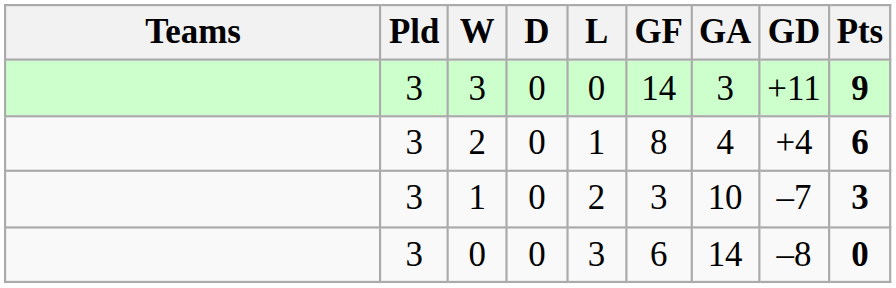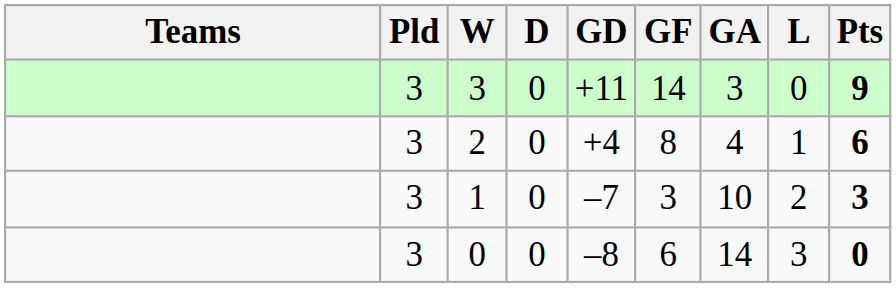columns swapped: L <-> GD
